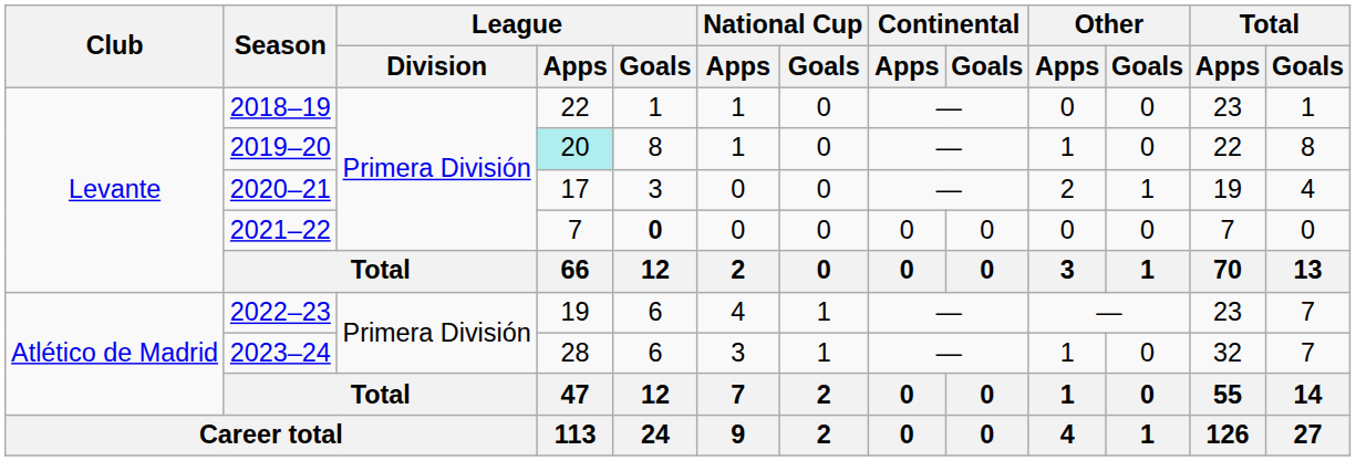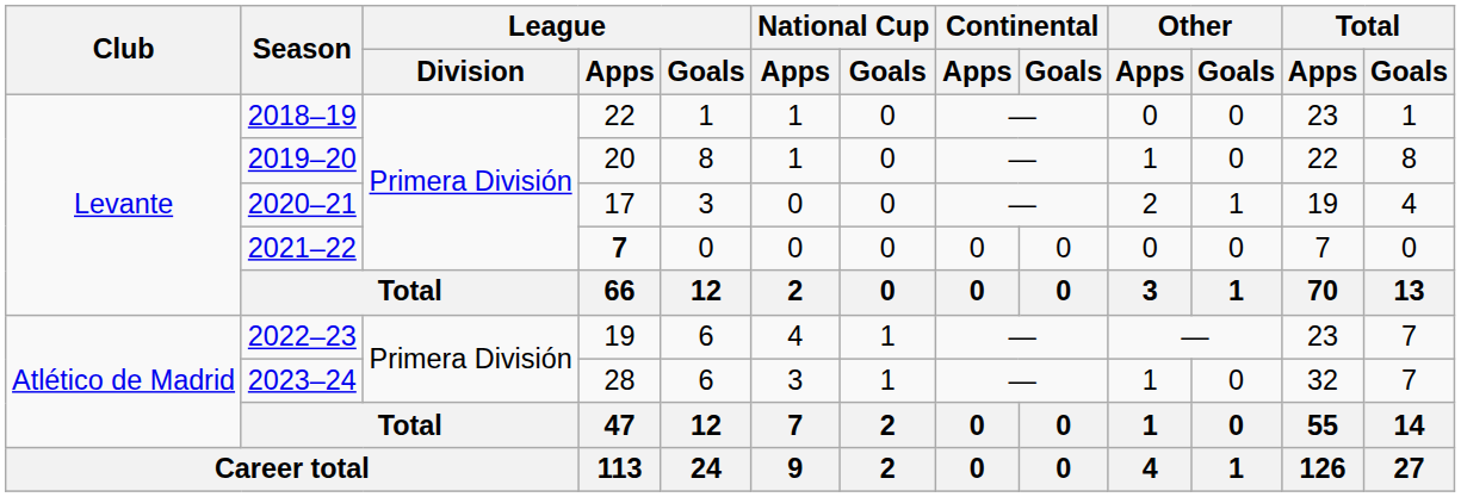2019–20 | League / Apps: paleturquoise background -> no background
2021–22 | League / Apps: normal -> bold
2021–22 | League / Goals: bold -> normal
